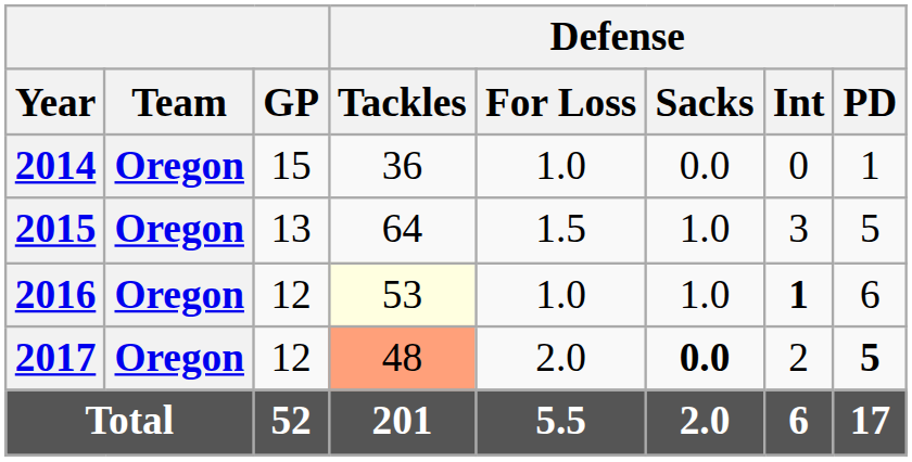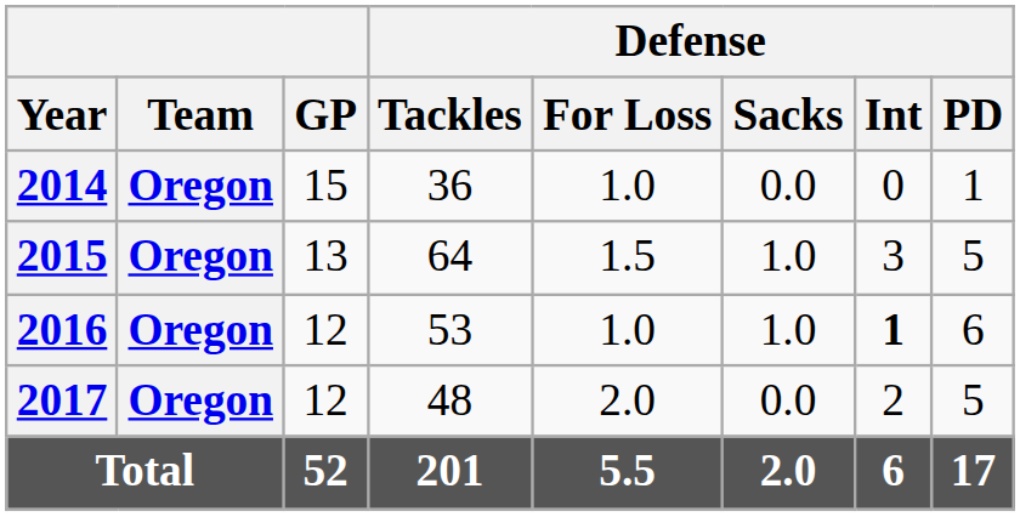2016 | Defense / Tackles: lightyellow background -> no background
2017 | Defense / Tackles: lightsalmon background -> no background
2017 | Defense / Sacks: bold -> normal
2017 | Defense / PD: bold -> normal
